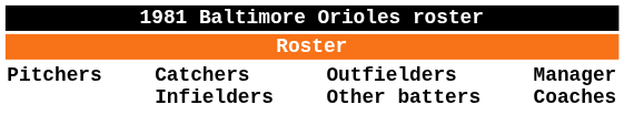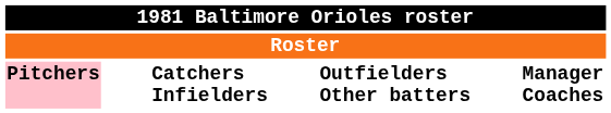Pitchers | column 1: no background -> pink background
